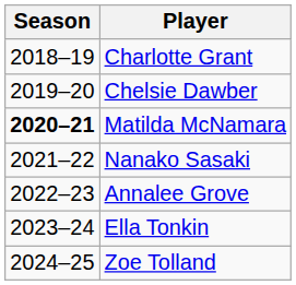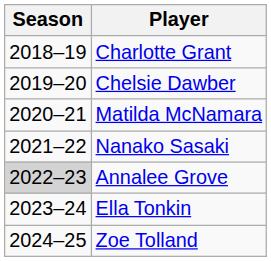Matilda McNamara | Season: bold -> normal
Annalee Grove | Season: no background -> lightgrey background
